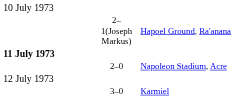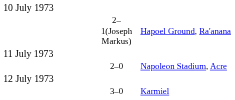11 July 1973 | column 1: bold -> normal
